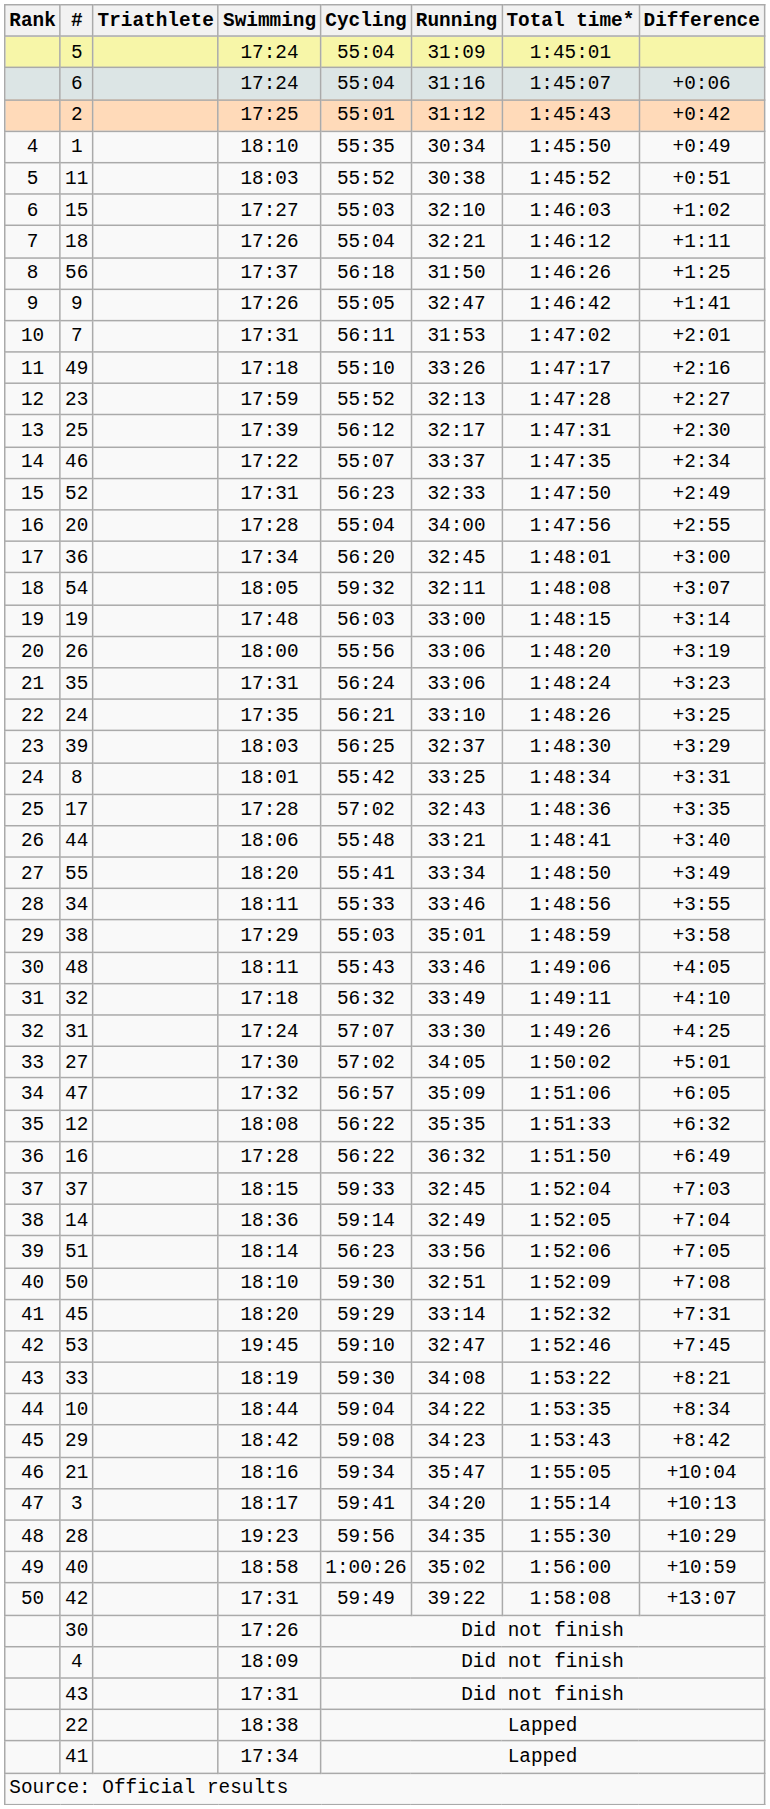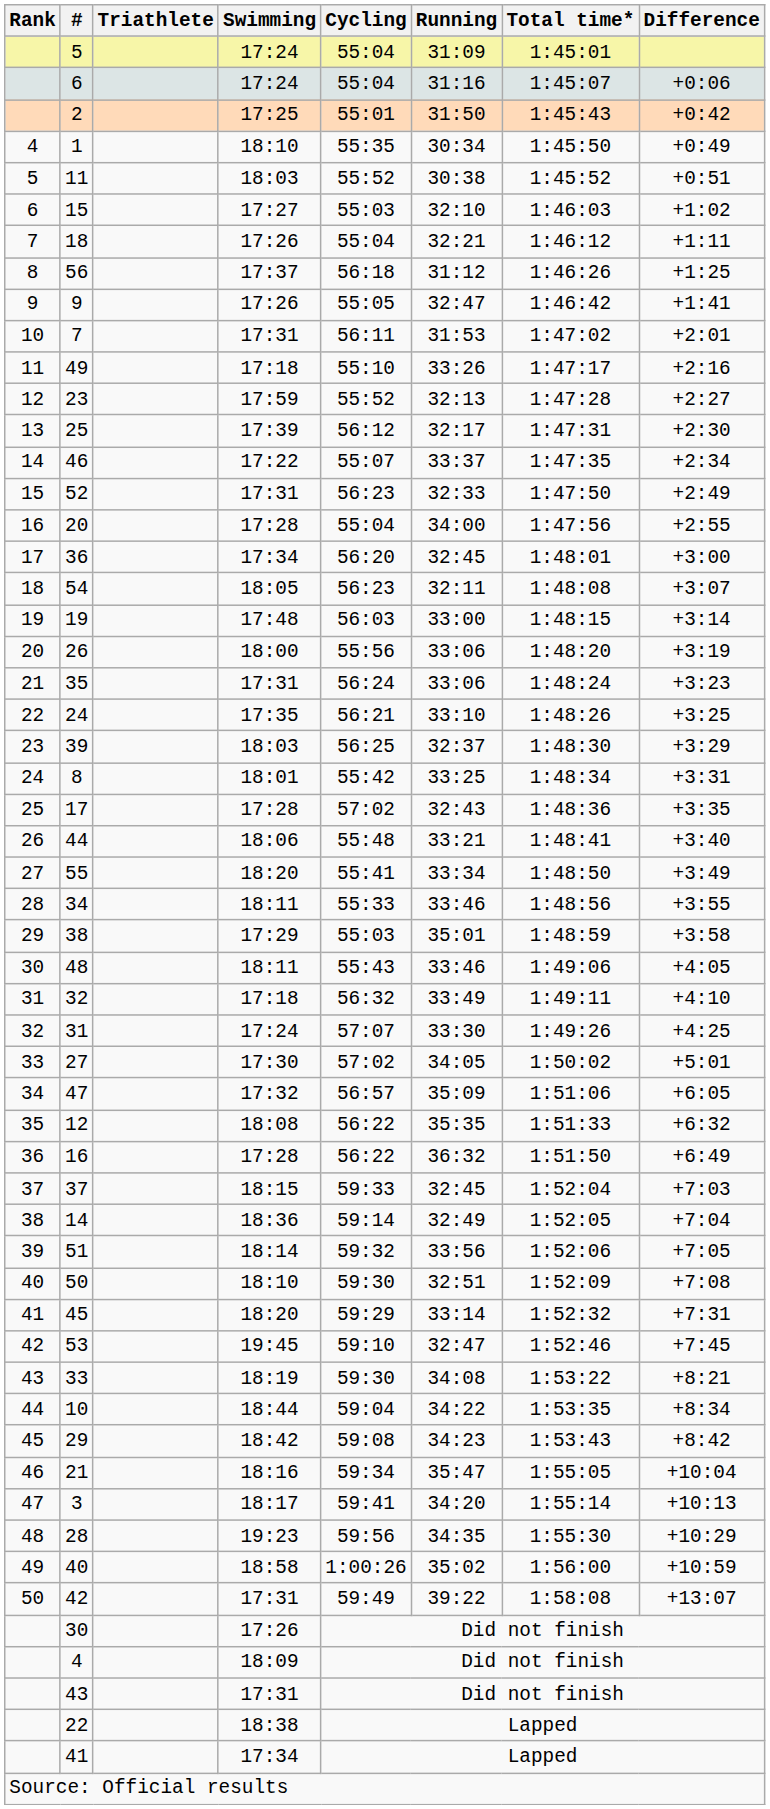2 | Running: 31:12 -> 31:50
56 | Running: 31:50 -> 31:12
54 | Cycling: 59:32 -> 56:23
51 | Cycling: 56:23 -> 59:32
